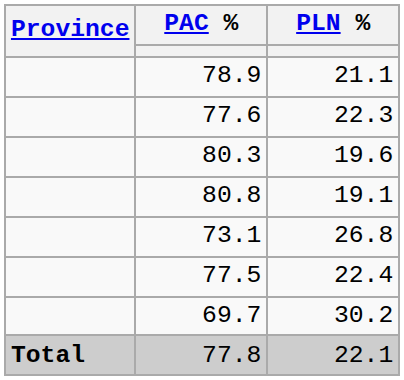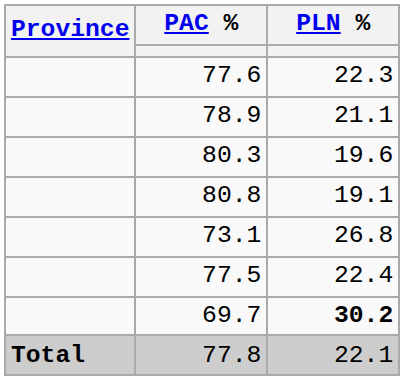rows swapped: 77.6 <-> 78.9
69.7 | PLN %: normal -> bold
